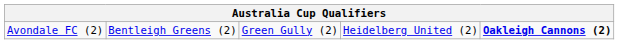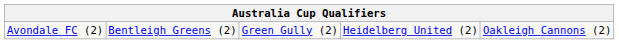Avondale FC (2) | column 5: bold -> normal
